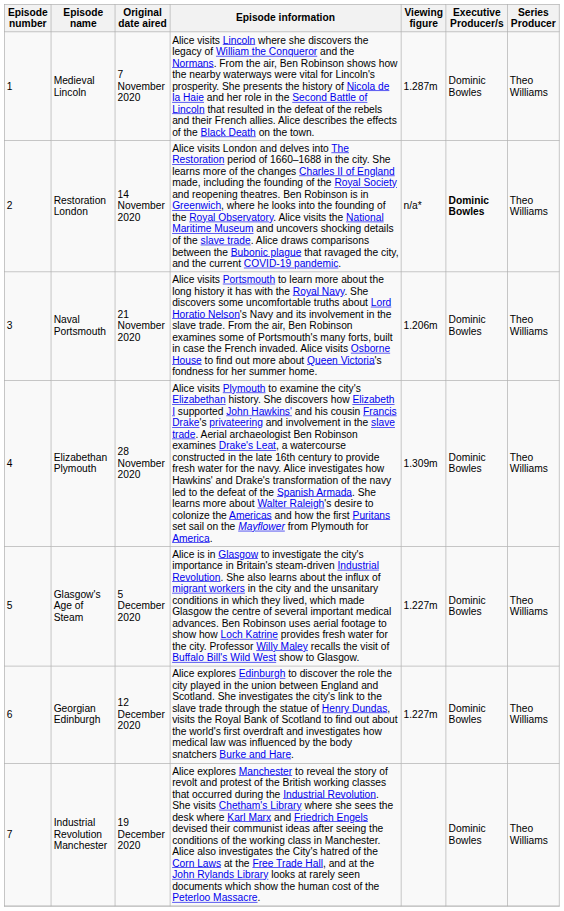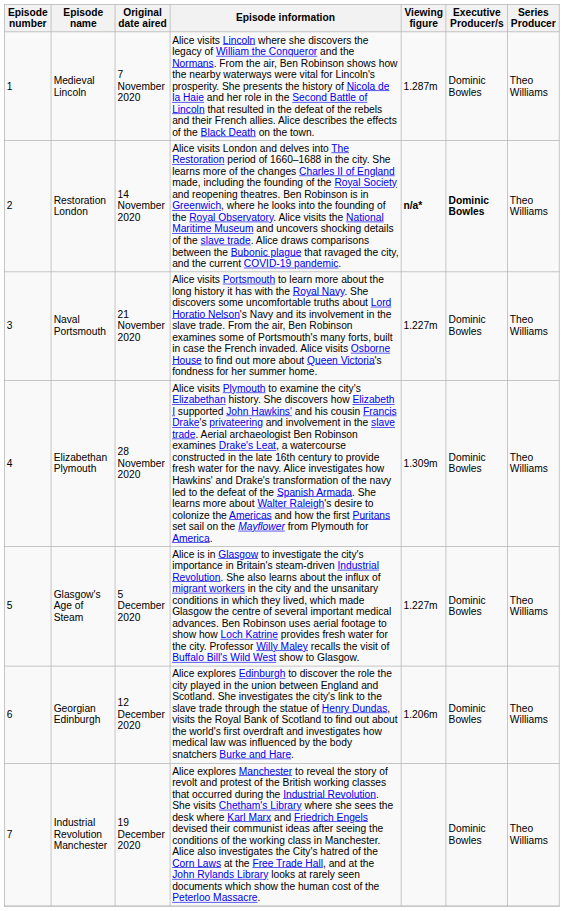Restoration London | Viewing figure: normal -> bold
Naval Portsmouth | Viewing figure: 1.206m -> 1.227m
Georgian Edinburgh | Viewing figure: 1.227m -> 1.206m
